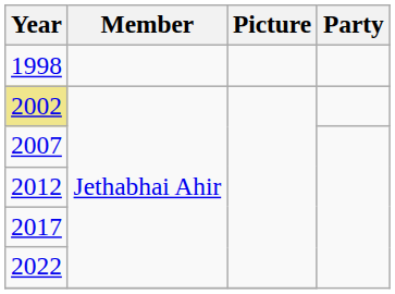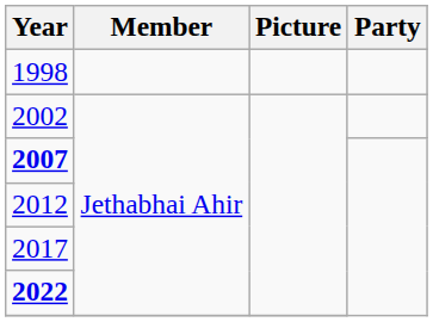2002 | Year: khaki background -> no background
2007 | Year: normal -> bold
2022 | Year: normal -> bold
